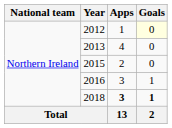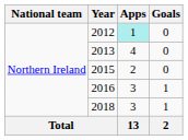2012 | Apps: no background -> paleturquoise background
2012 | Goals: lightyellow background -> no background
2018 | Apps: bold -> normal
2018 | Goals: bold -> normal
